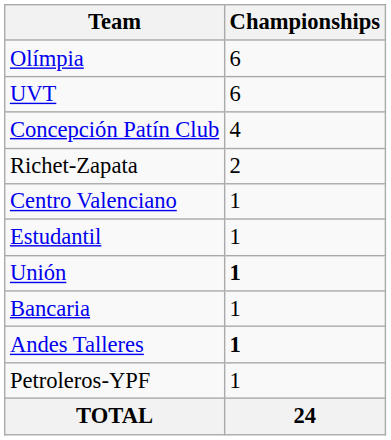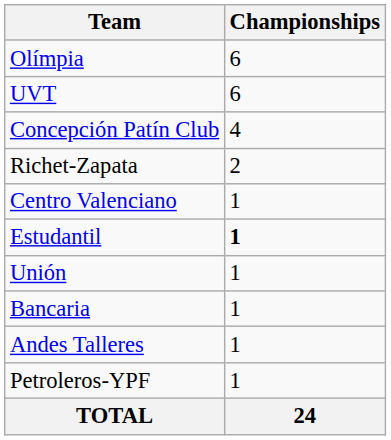Estudantil | Championships: normal -> bold
Unión | Championships: bold -> normal
Andes Talleres | Championships: bold -> normal
